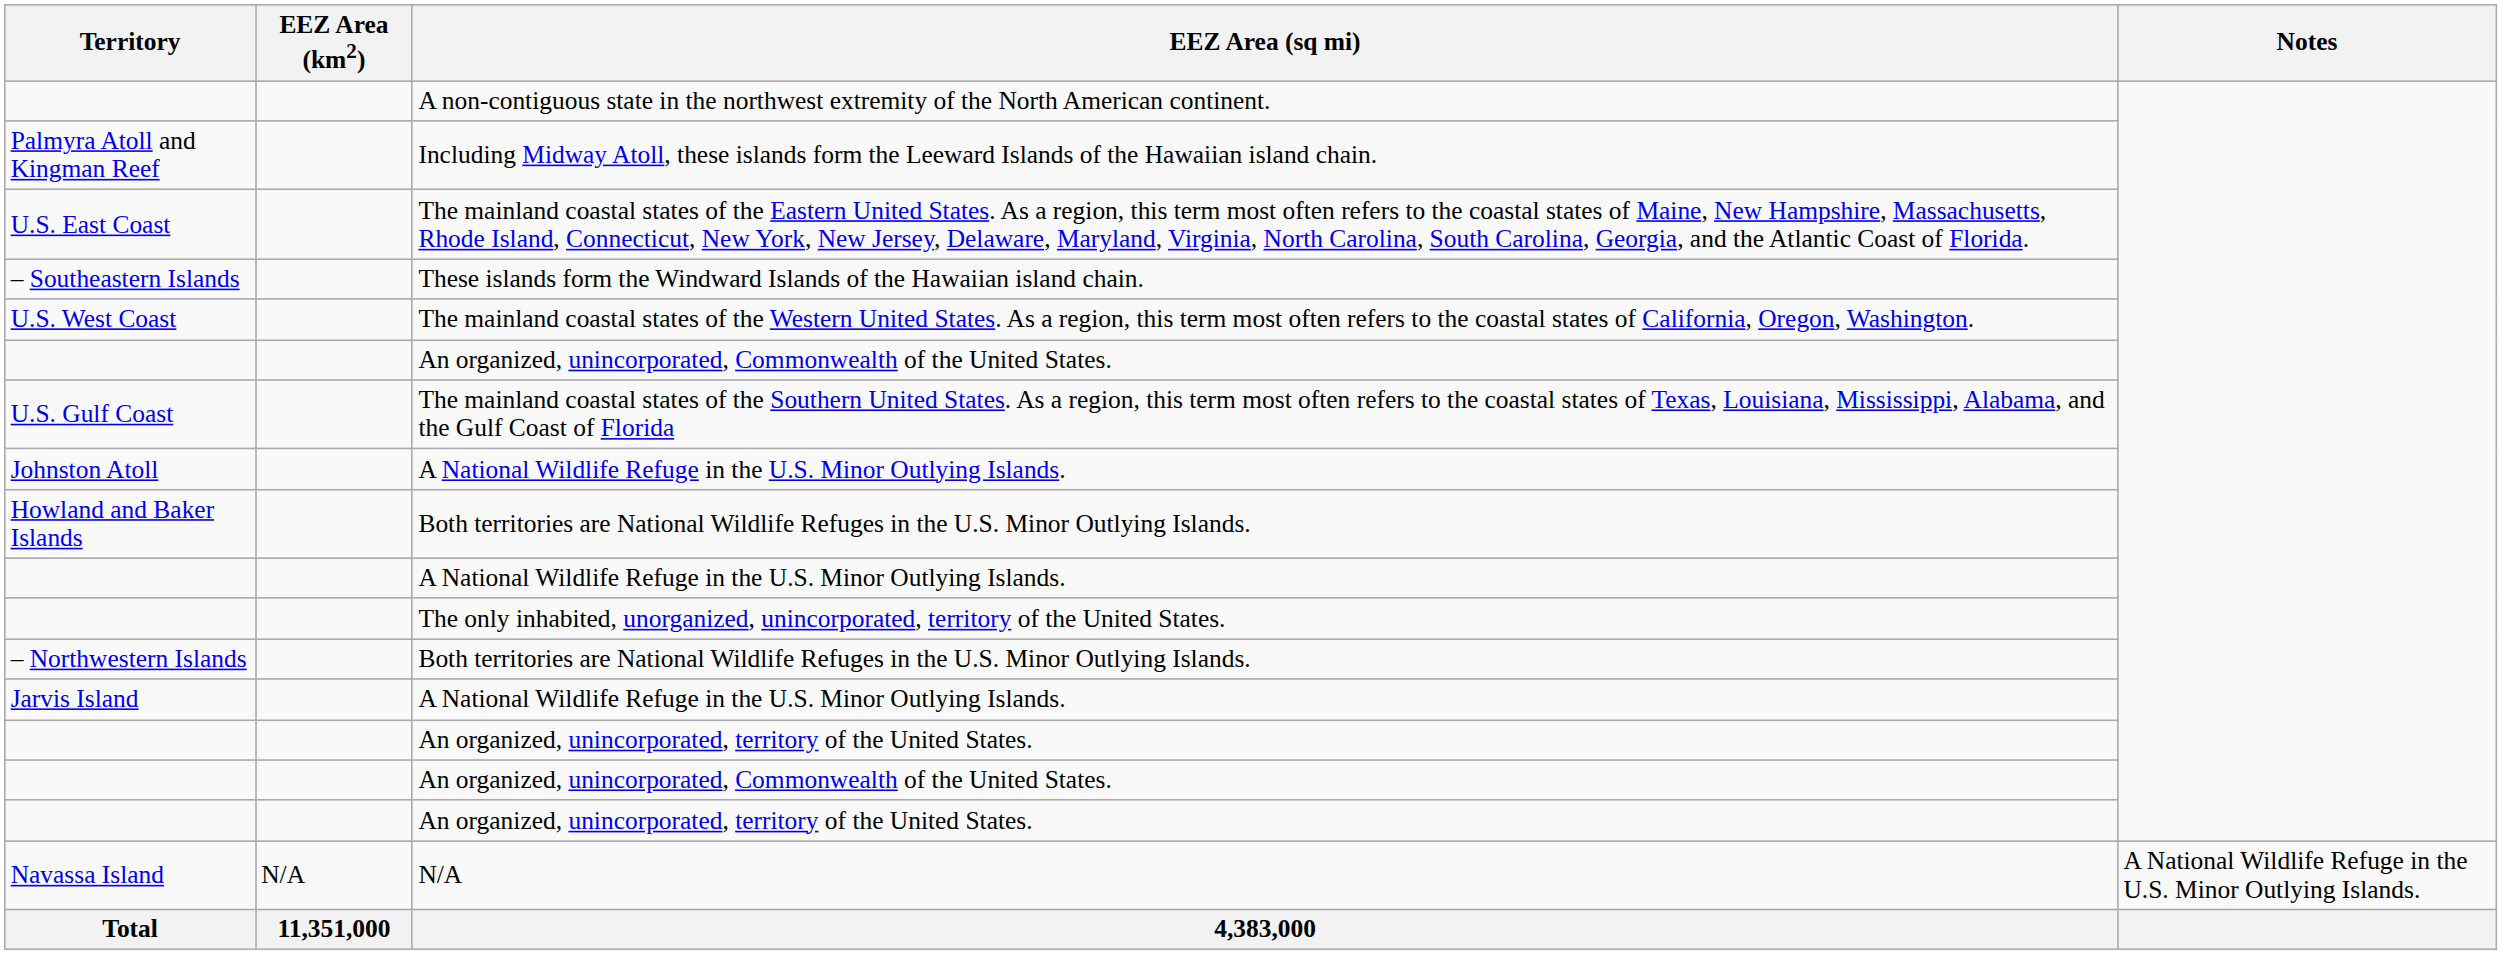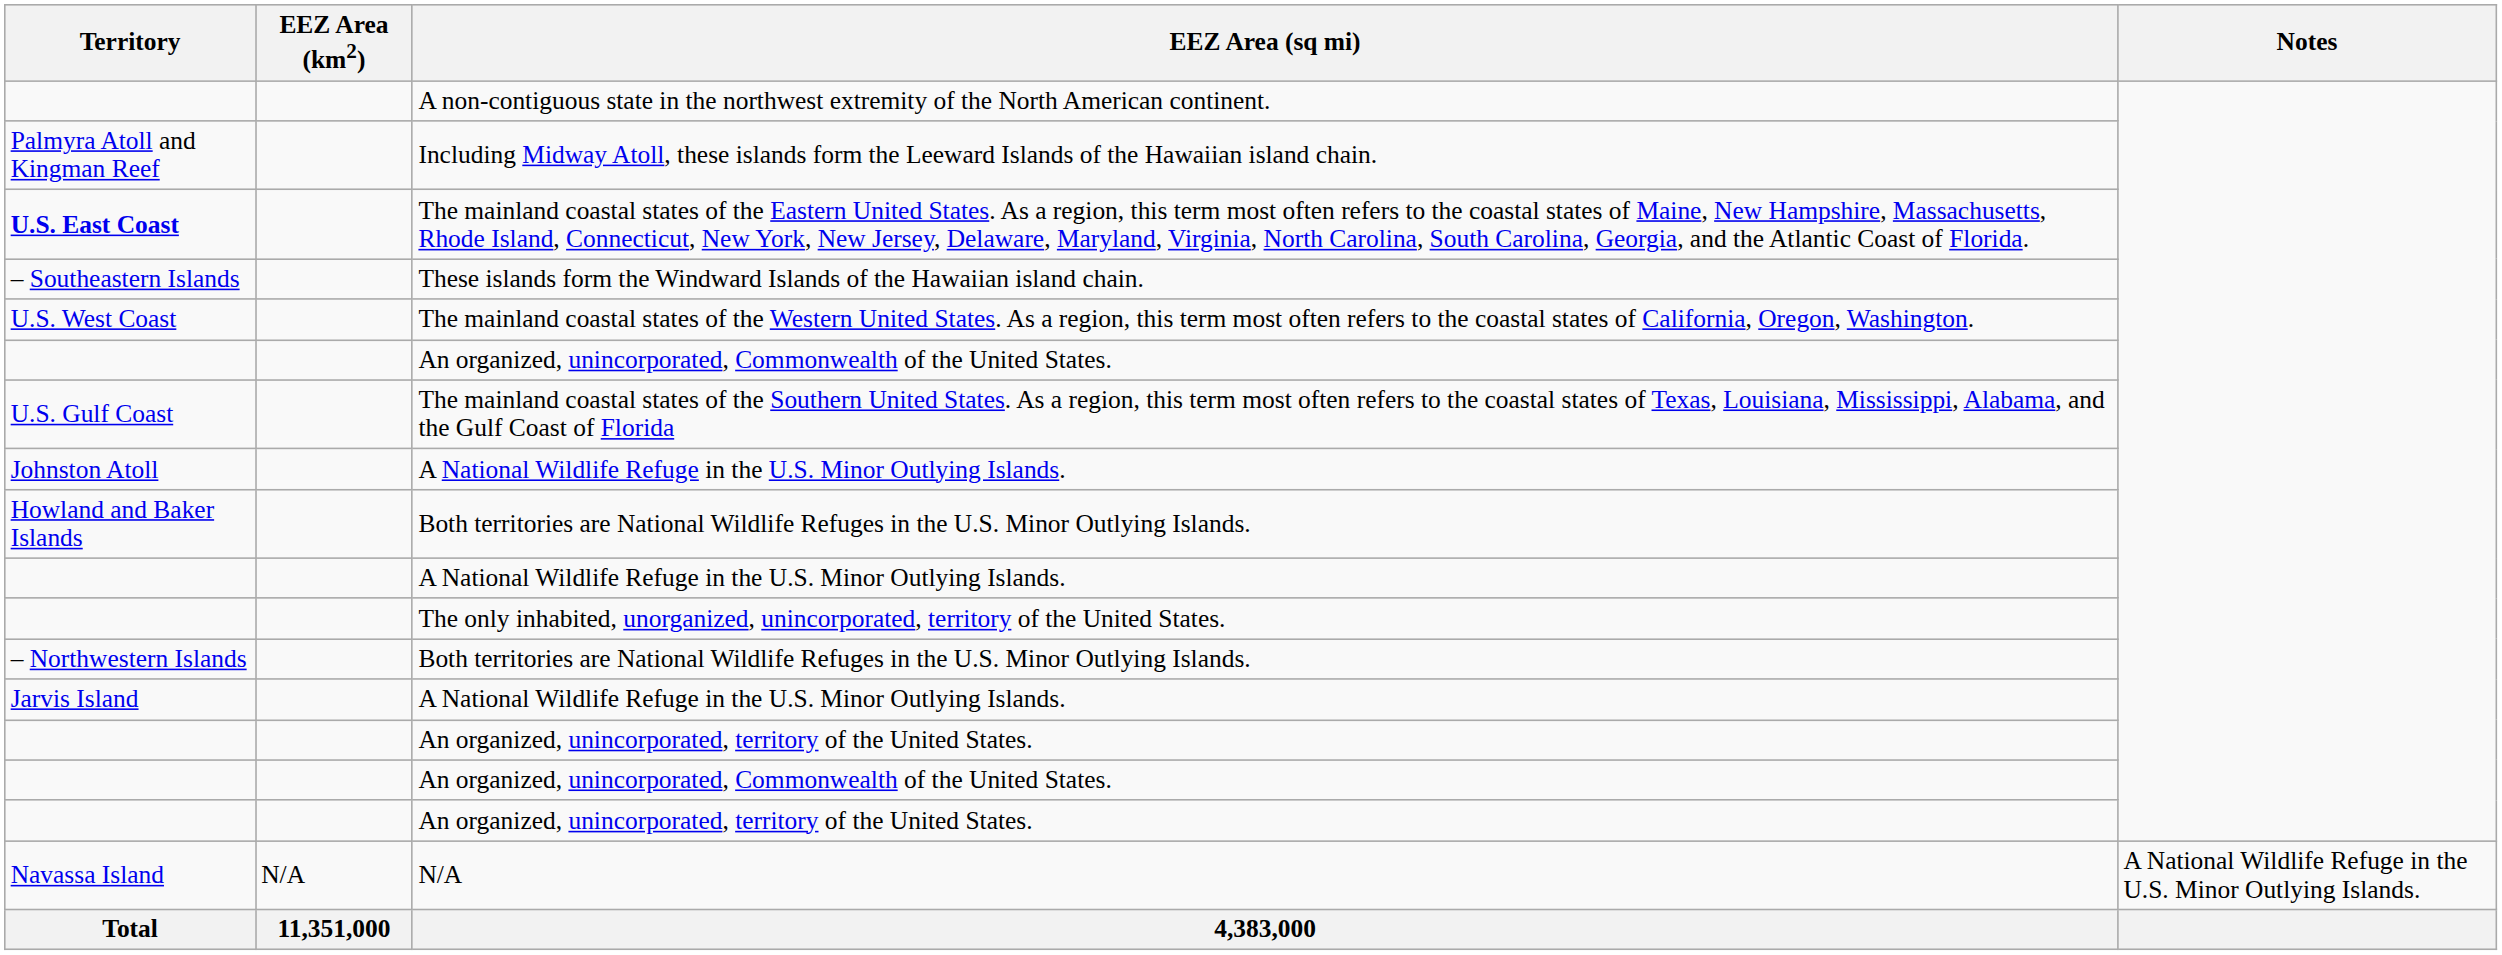row 4 | Territory: normal -> bold
